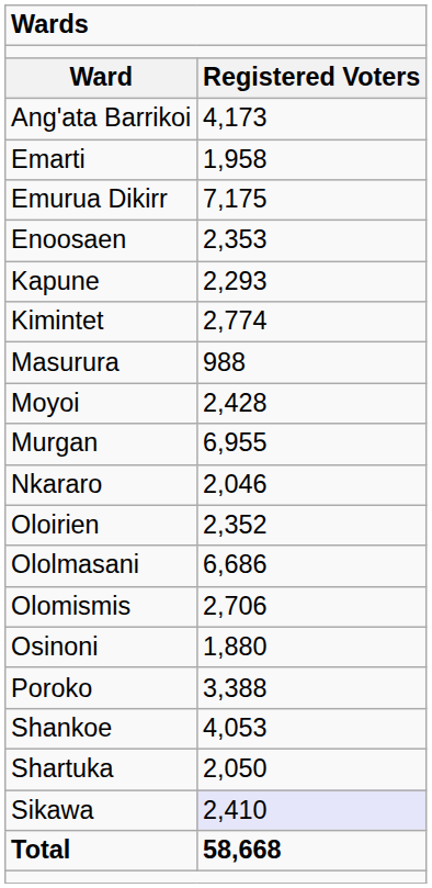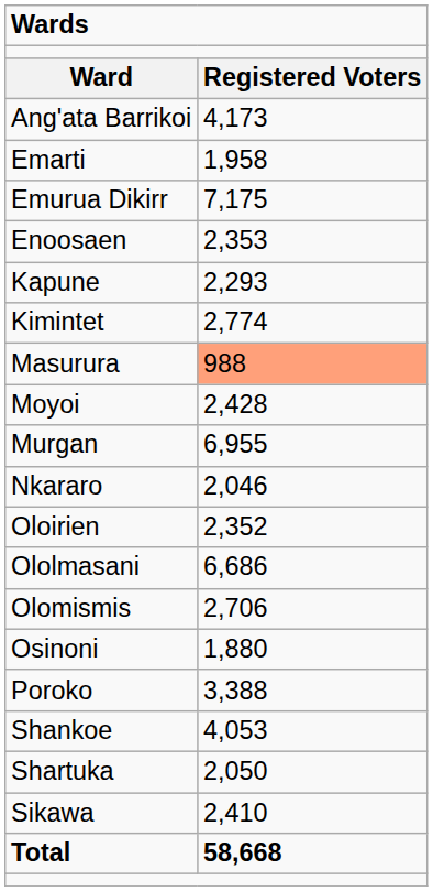row 10 | column 2: no background -> lightsalmon background
row 21 | column 2: lavender background -> no background
